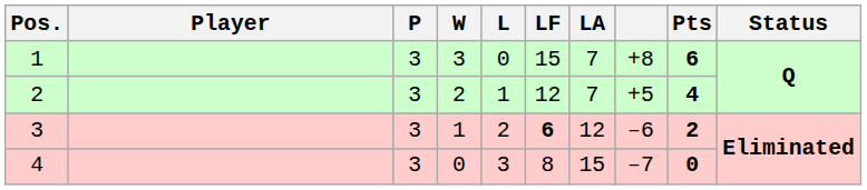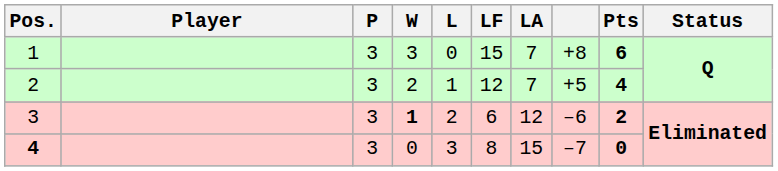row 4 | W: normal -> bold
row 4 | LF: bold -> normal
row 5 | Pos.: normal -> bold
